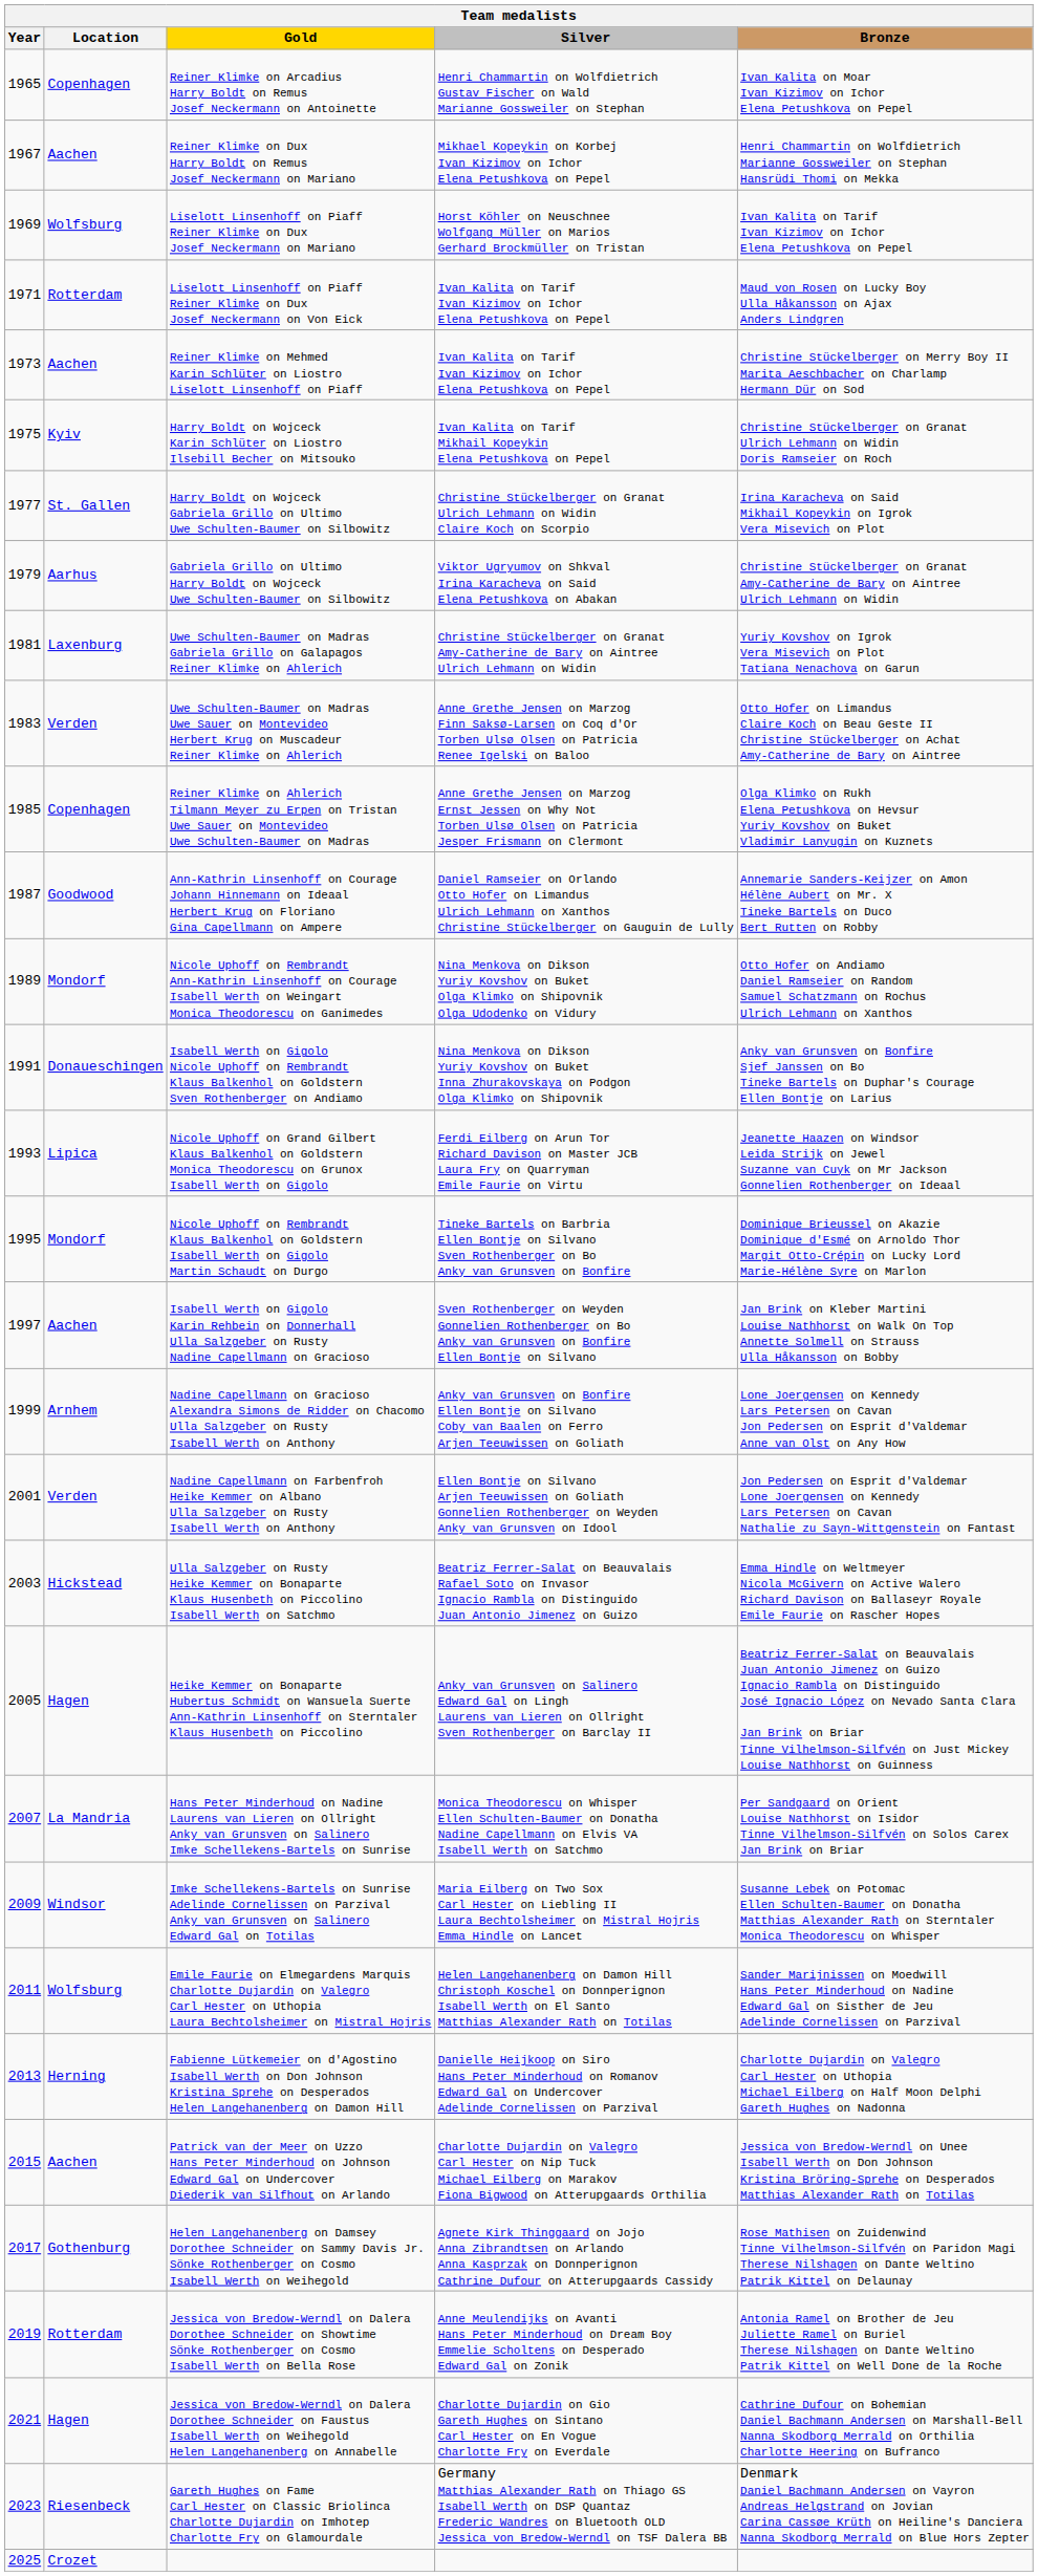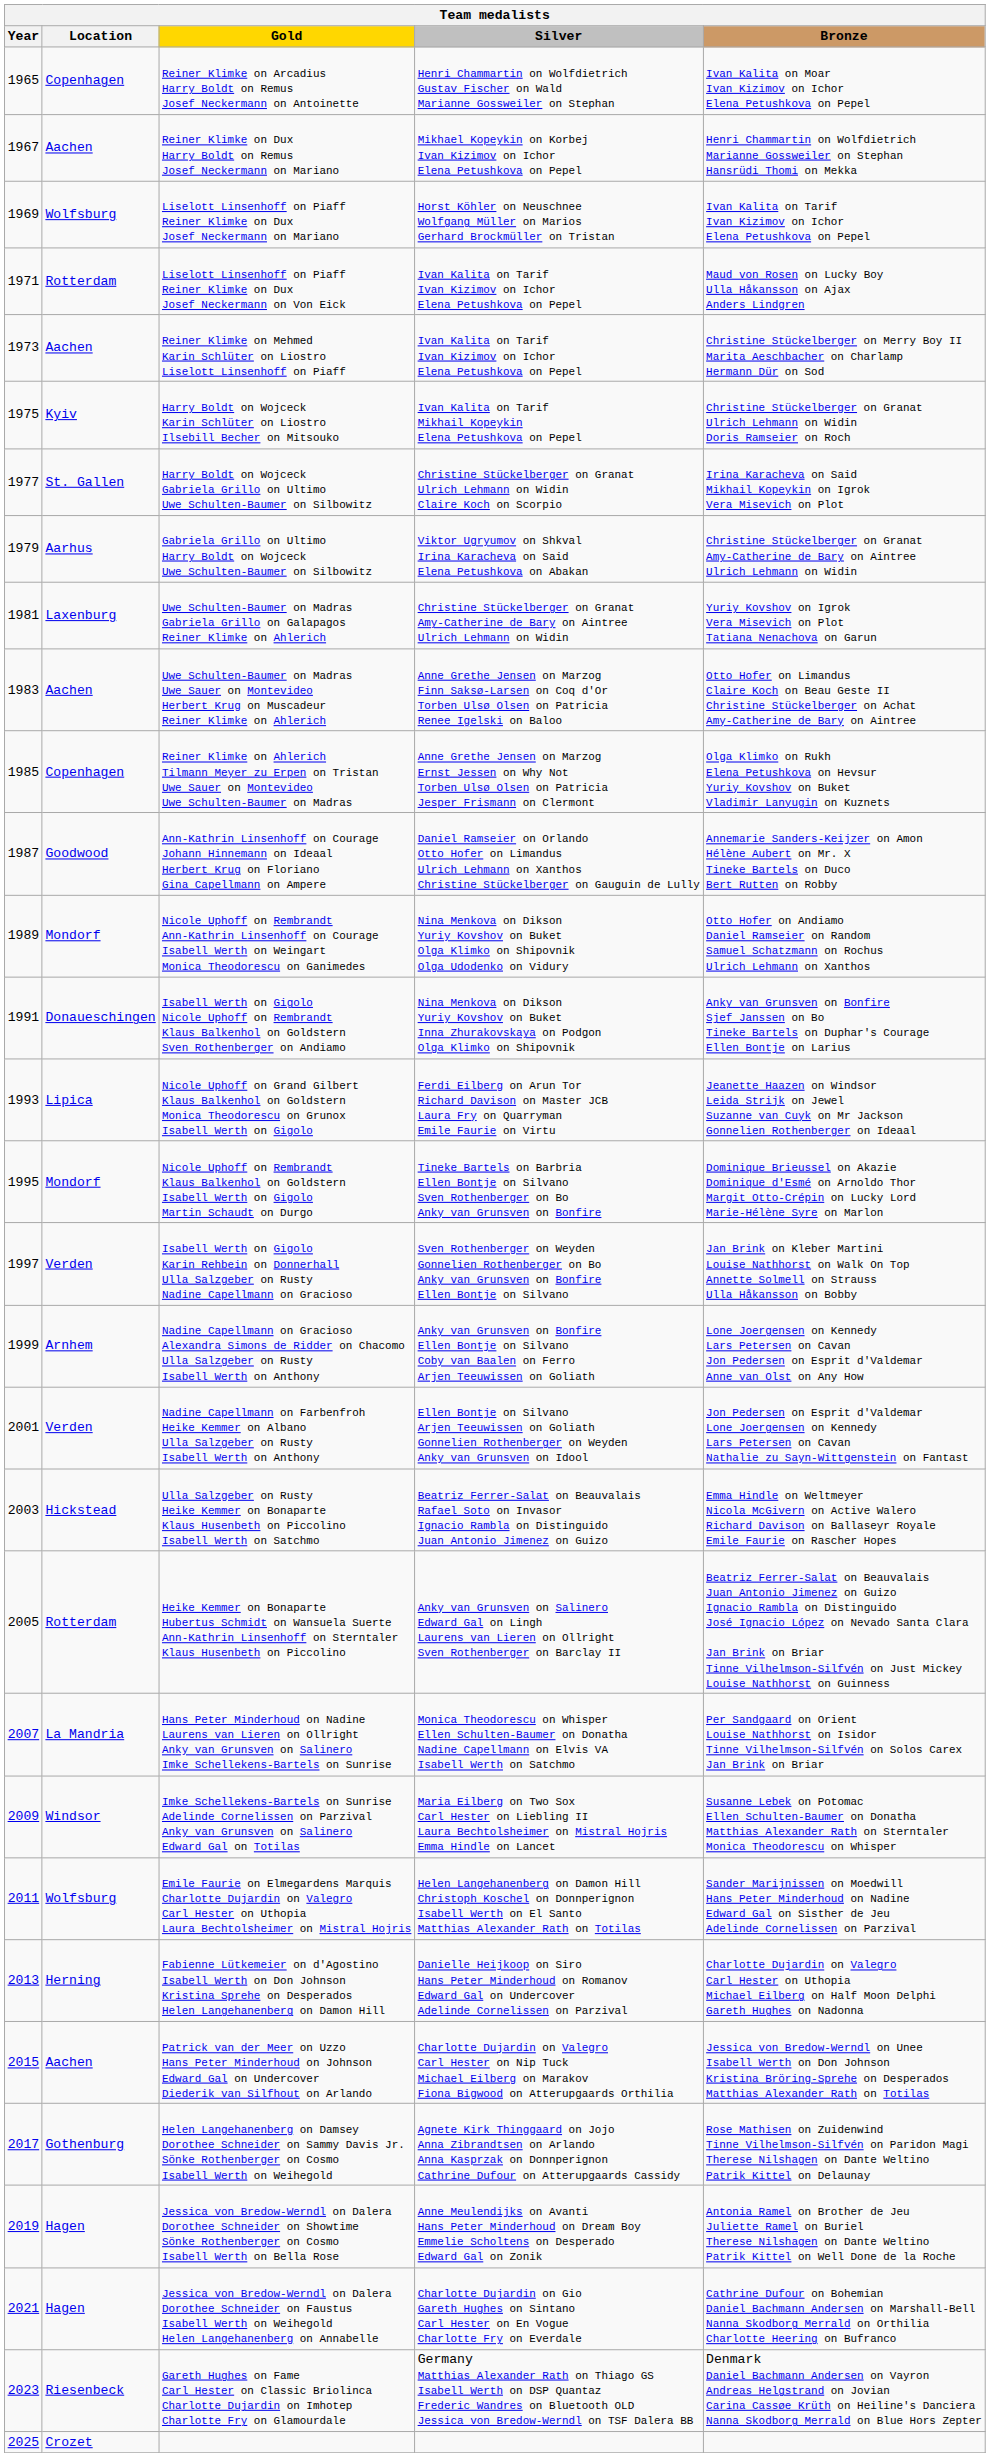row 12 | Location: Verden -> Aachen
row 19 | Location: Aachen -> Verden
row 23 | Location: Hagen -> Rotterdam
row 30 | Location: Rotterdam -> Hagen
